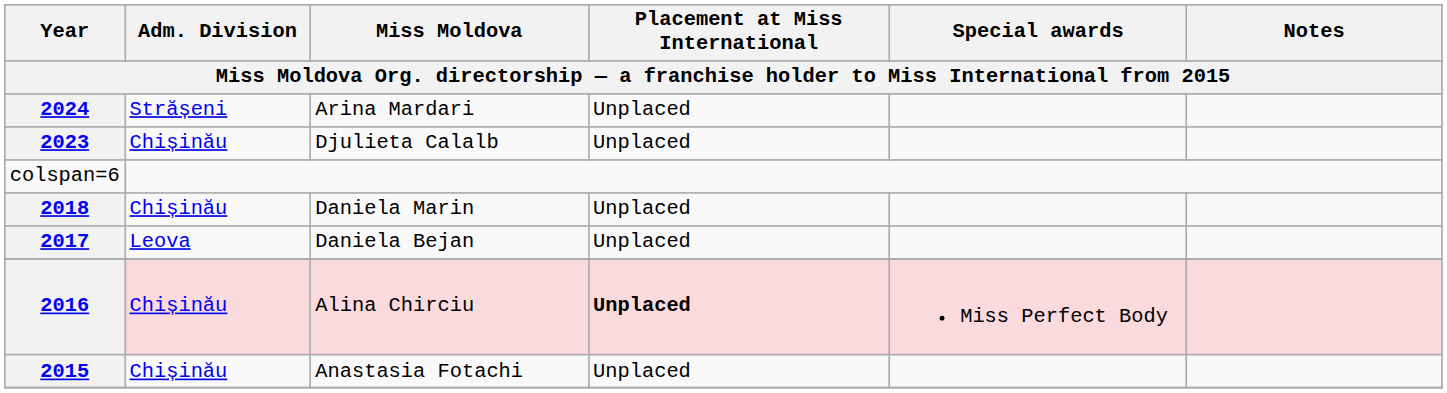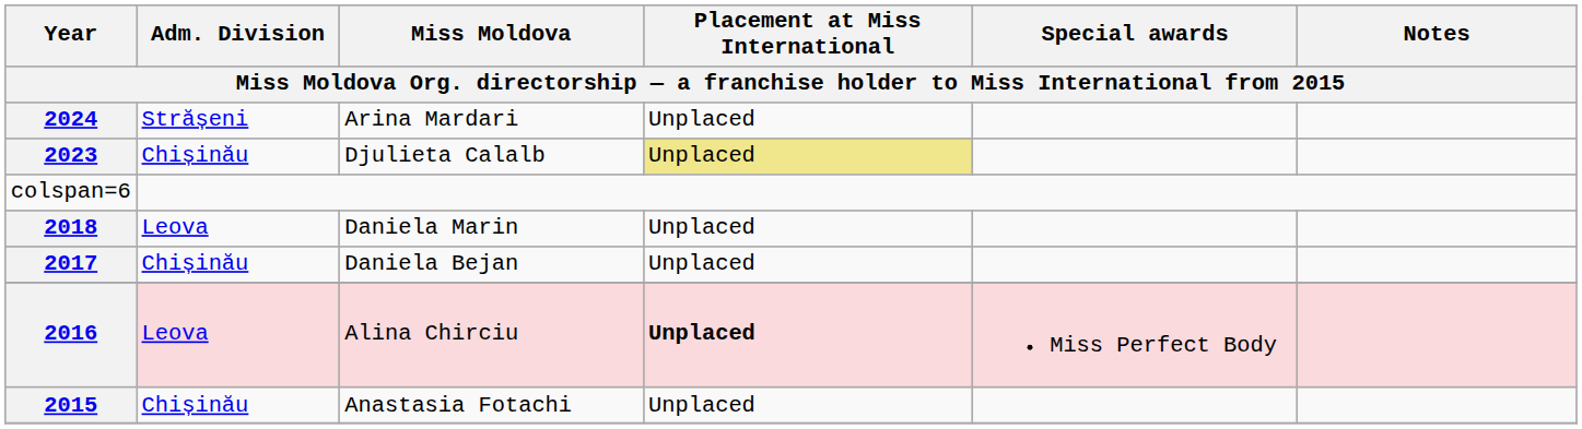Djulieta Calalb | Placement at Miss International: no background -> khaki background
Daniela Marin | Adm. Division: Chișinău -> Leova
Daniela Bejan | Adm. Division: Leova -> Chișinău
Alina Chirciu | Adm. Division: Chișinău -> Leova
